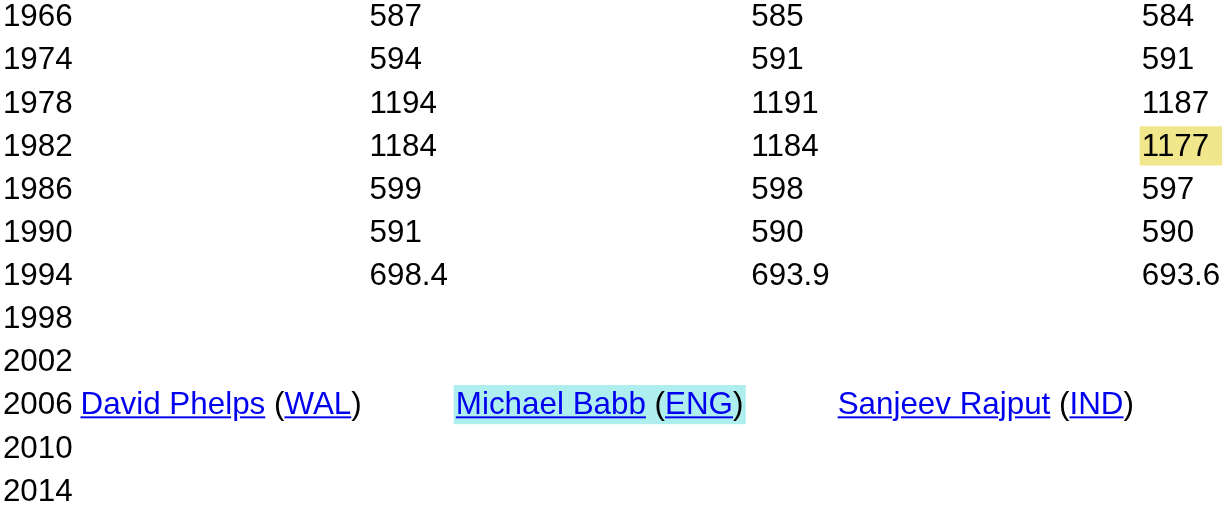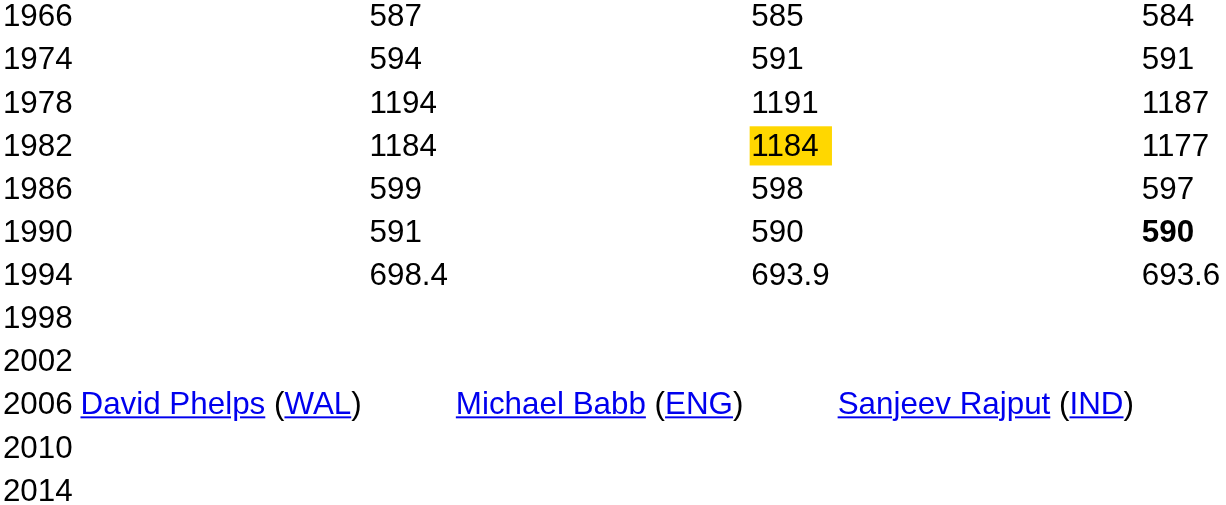1982 | column 5: no background -> gold background
1982 | column 7: khaki background -> no background
1990 | column 7: normal -> bold
2006 | column 4: paleturquoise background -> no background
